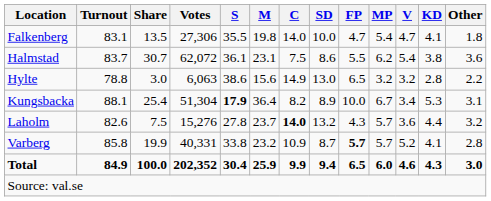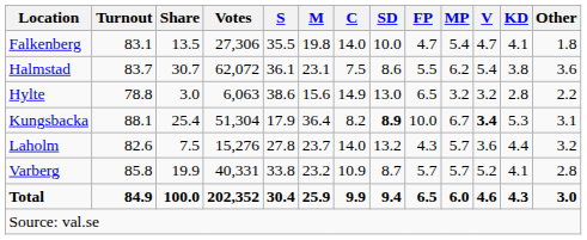Kungsbacka | S: bold -> normal
Kungsbacka | SD: normal -> bold
Kungsbacka | V: normal -> bold
Laholm | C: bold -> normal
Varberg | FP: bold -> normal
